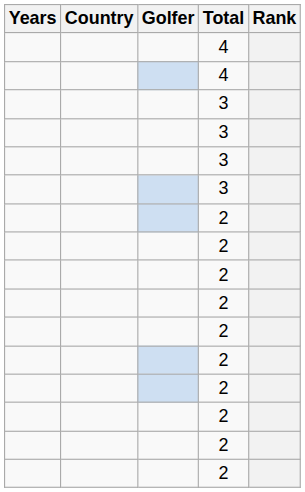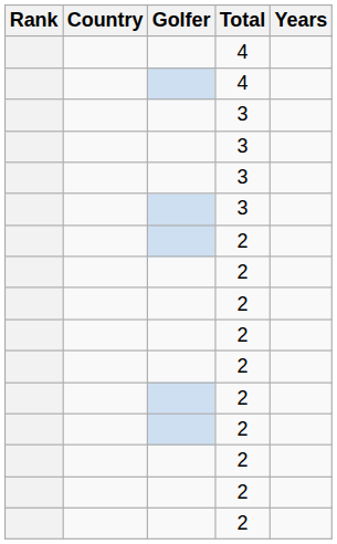columns swapped: Rank <-> Years
